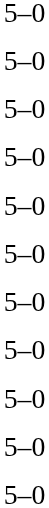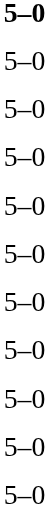row 1 | column 1: normal -> bold
